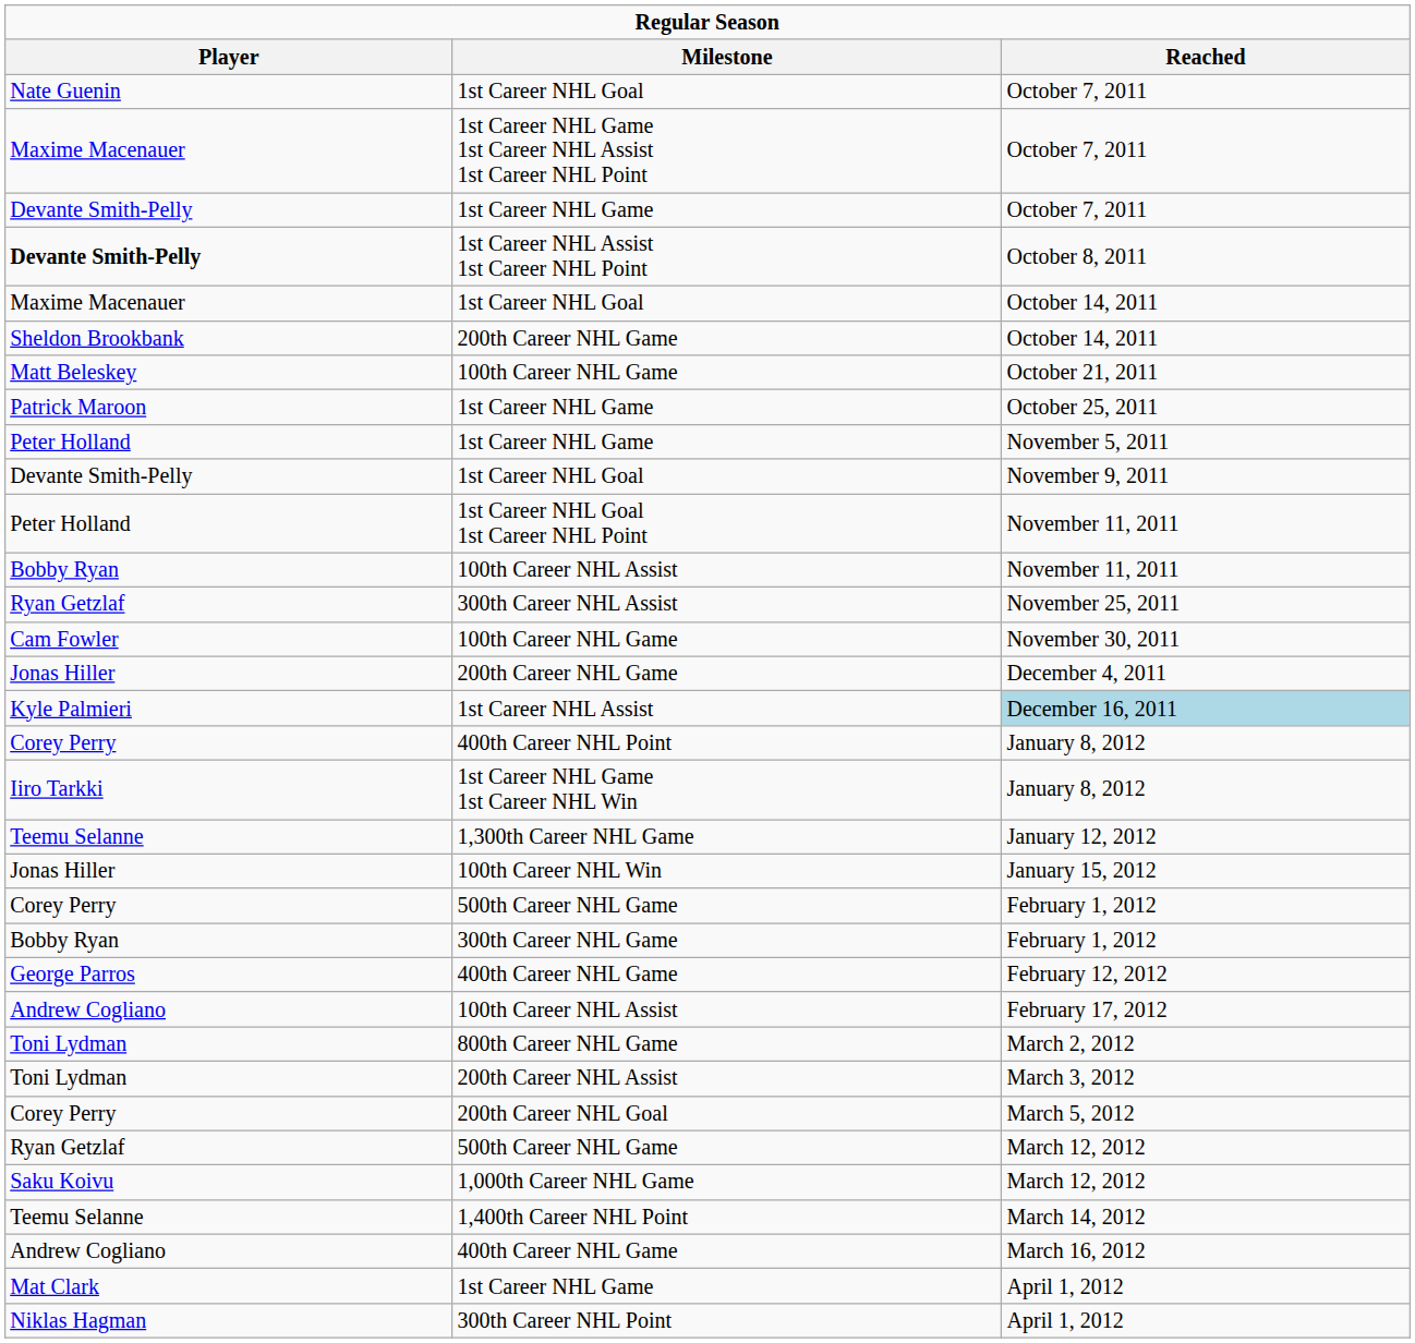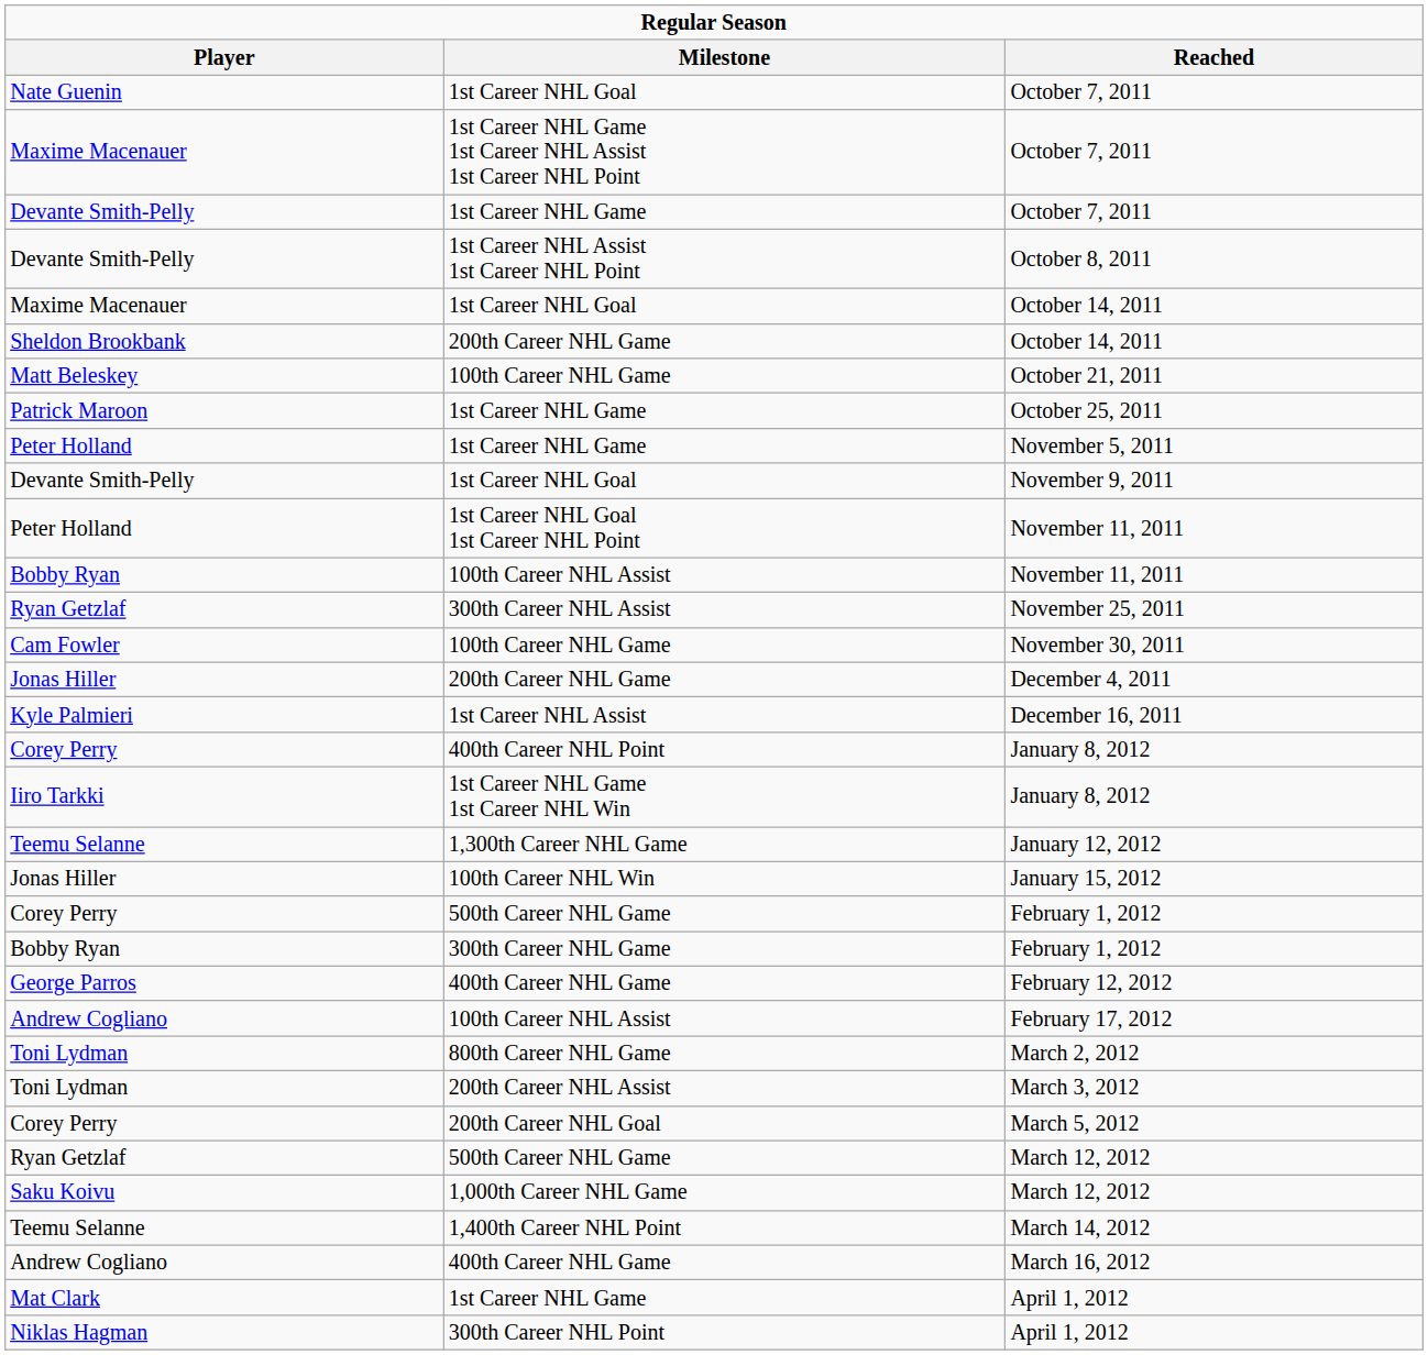row 6 | Player: bold -> normal
row 18 | Reached: lightblue background -> no background
